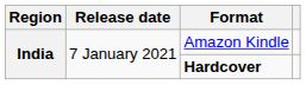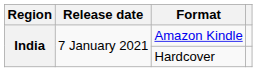Hardcover | Format: bold -> normal
